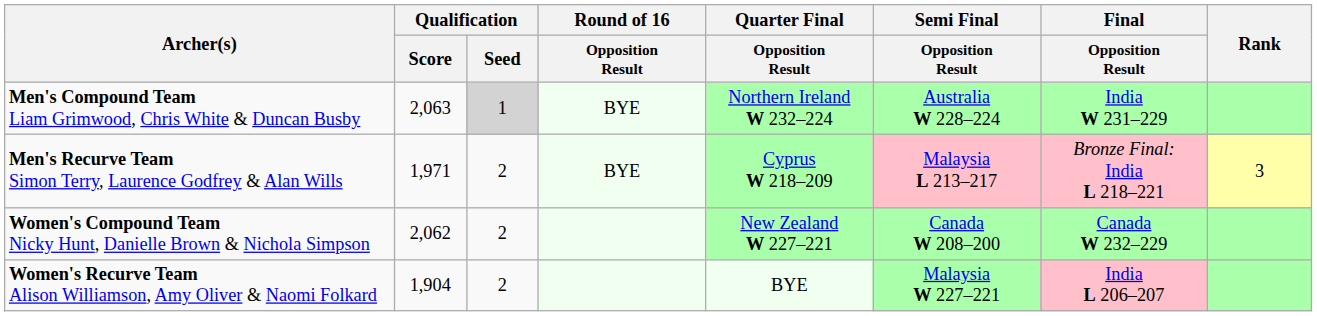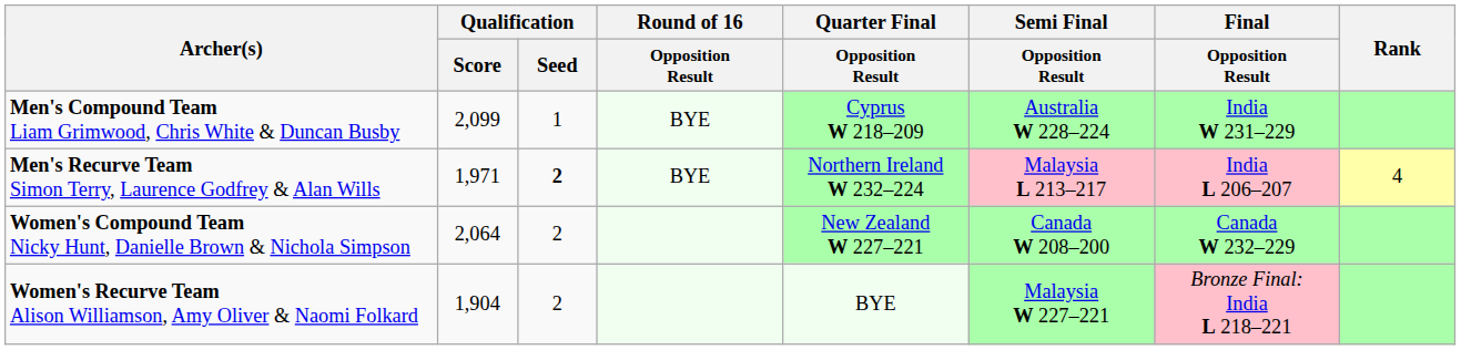row 3 | Qualification / Score: 2,063 -> 2,099
row 3 | Qualification / Seed: lightgrey background -> no background
row 3 | Quarter Final / Opposition Result: Northern Ireland W 232–224 -> Cyprus W 218–209
row 4 | Qualification / Seed: normal -> bold
row 4 | Quarter Final / Opposition Result: Cyprus W 218–209 -> Northern Ireland W 232–224
row 4 | Final / Opposition Result: Bronze Final: India L 218–221 -> India L 206–207
row 4 | Rank: 3 -> 4
row 5 | Qualification / Score: 2,062 -> 2,064
row 6 | Final / Opposition Result: India L 206–207 -> Bronze Final: India L 218–221
